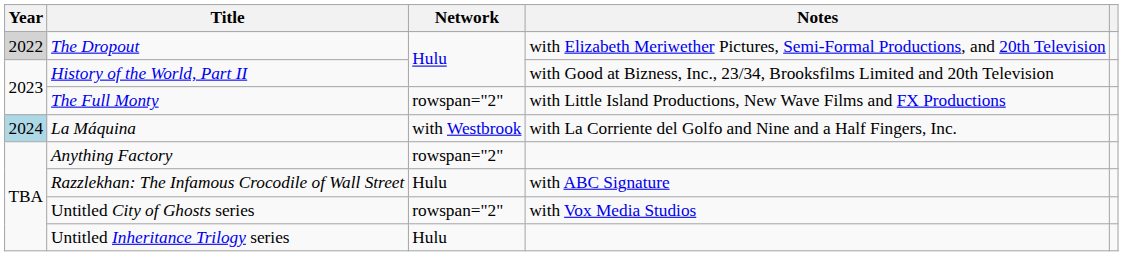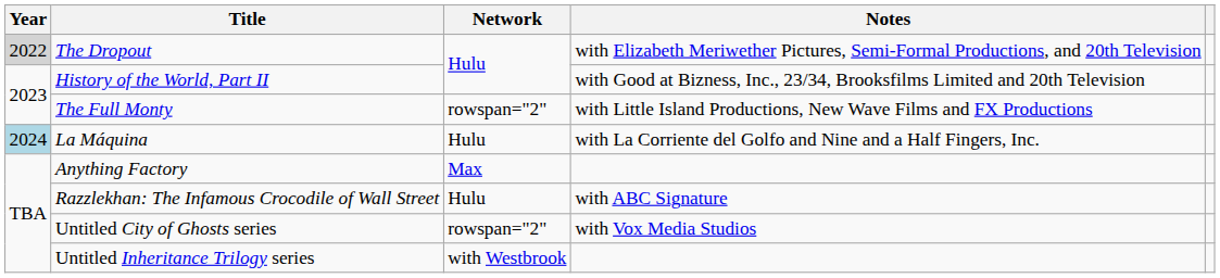La Máquina | Network: with Westbrook -> Hulu
Anything Factory | Network: rowspan="2" -> Max
Untitled Inheritance Trilogy series | Network: Hulu -> with Westbrook
